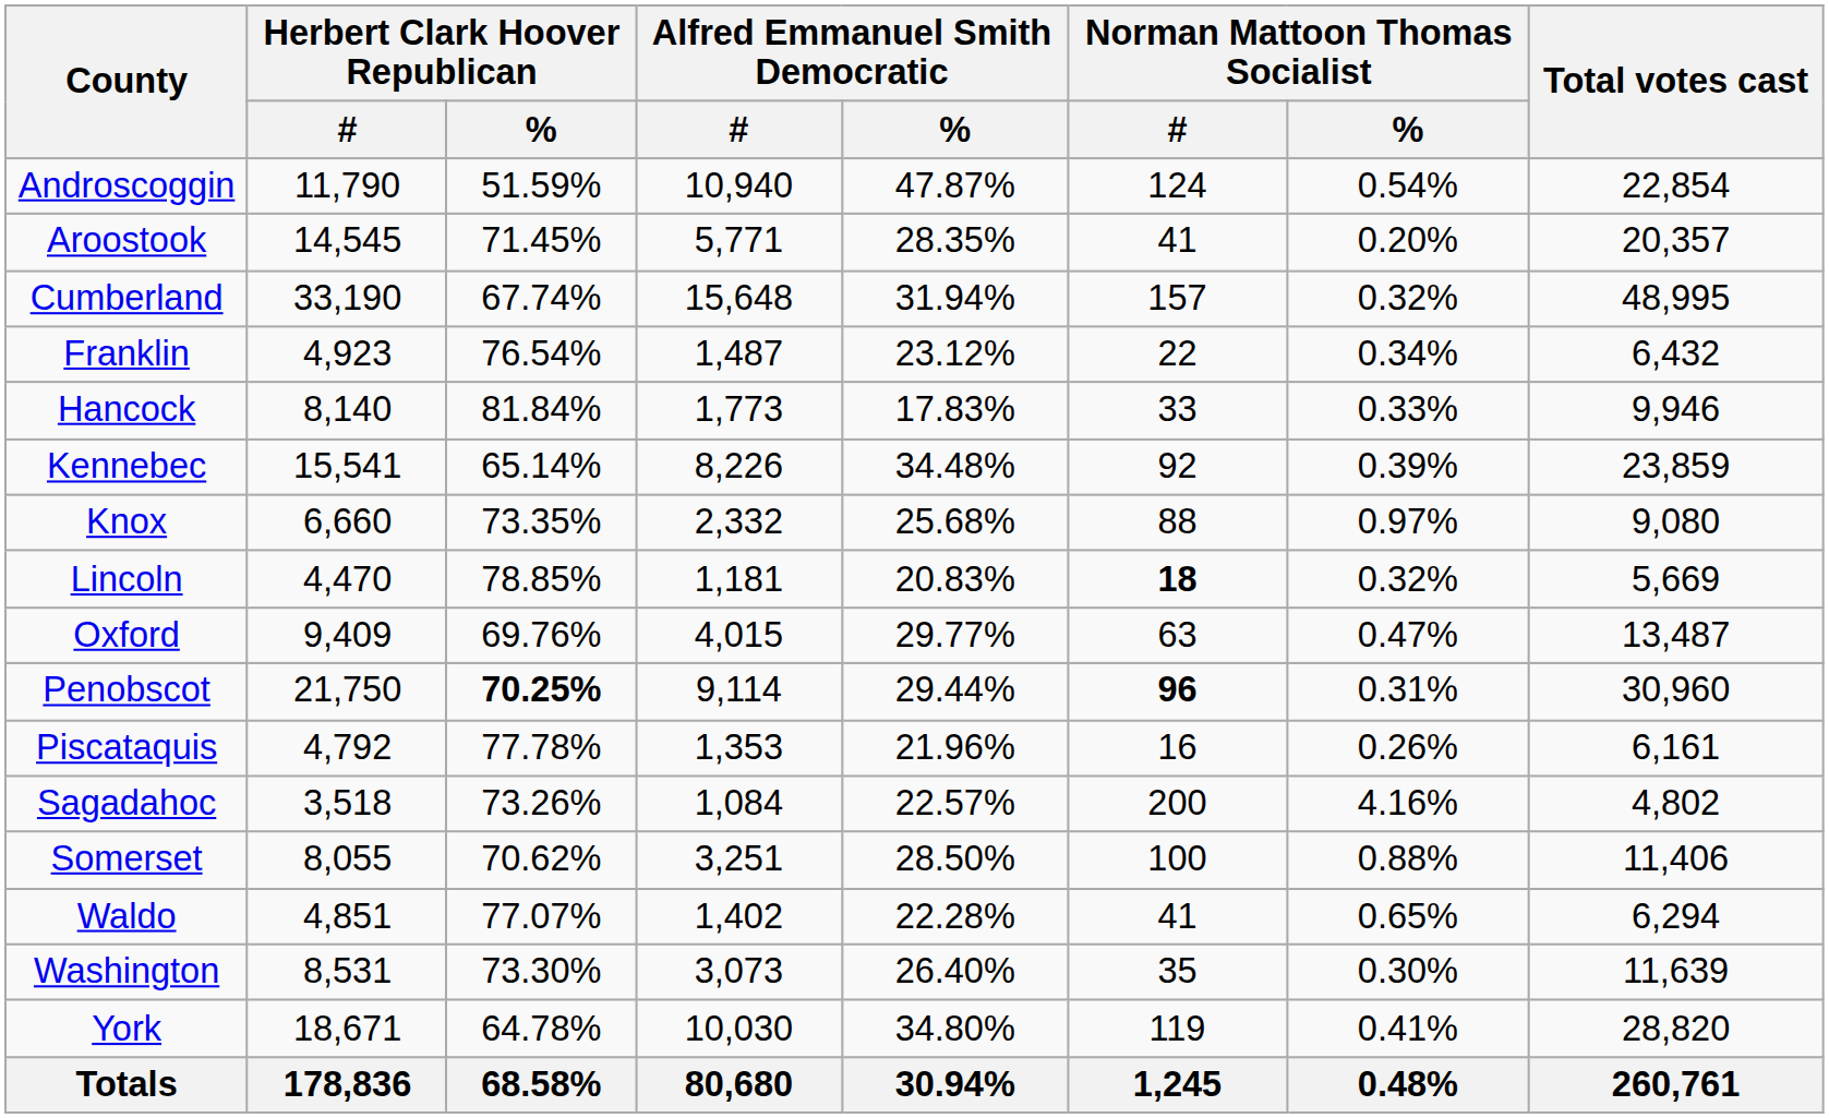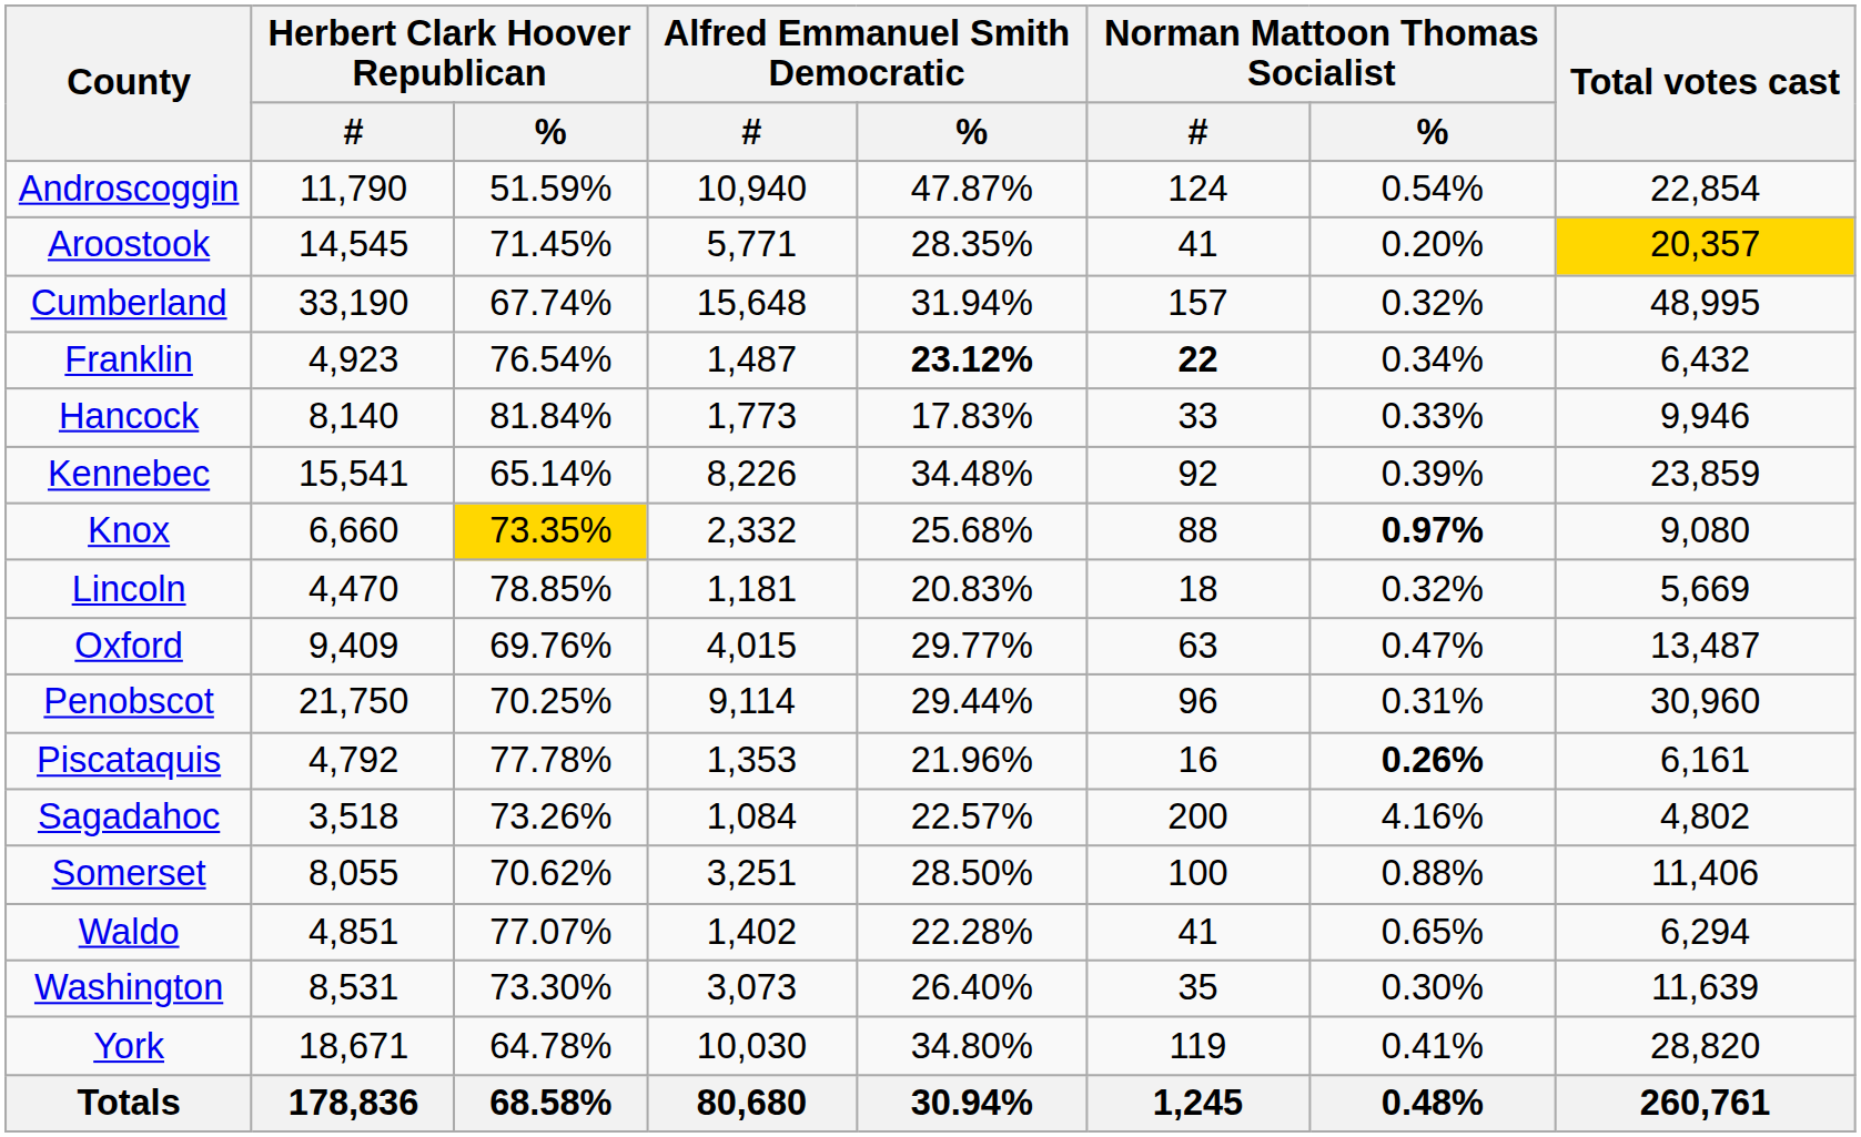Aroostook | Total votes cast: no background -> gold background
Franklin | Alfred Emmanuel Smith Democratic / %: normal -> bold
Franklin | Norman Mattoon Thomas Socialist / #: normal -> bold
Knox | Herbert Clark Hoover Republican / %: no background -> gold background
Knox | Norman Mattoon Thomas Socialist / %: normal -> bold
Lincoln | Norman Mattoon Thomas Socialist / #: bold -> normal
Penobscot | Herbert Clark Hoover Republican / %: bold -> normal
Penobscot | Norman Mattoon Thomas Socialist / #: bold -> normal
Piscataquis | Norman Mattoon Thomas Socialist / %: normal -> bold
